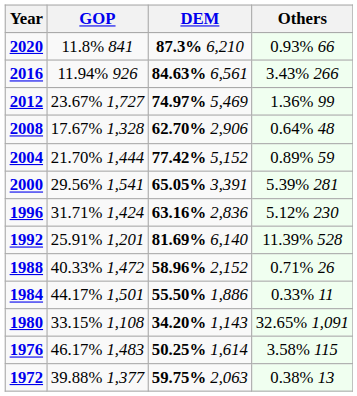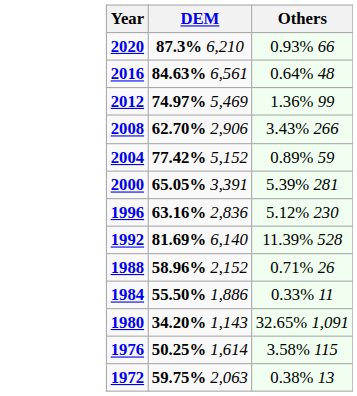- column: GOP | 11.8% 841 | 11.94% 926 | 23.67% 1,727 | 17.67% 1,328 | 21.70% 1,444 | 29.56% 1,541 | 31.71% 1,424 | 25.91% 1,201 | 40.33% 1,472 | 44.17% 1,501 | 33.15% 1,108 | 46.17% 1,483 | 39.88% 1,377
2016 | Others: 3.43% 266 -> 0.64% 48
2008 | Others: 0.64% 48 -> 3.43% 266
